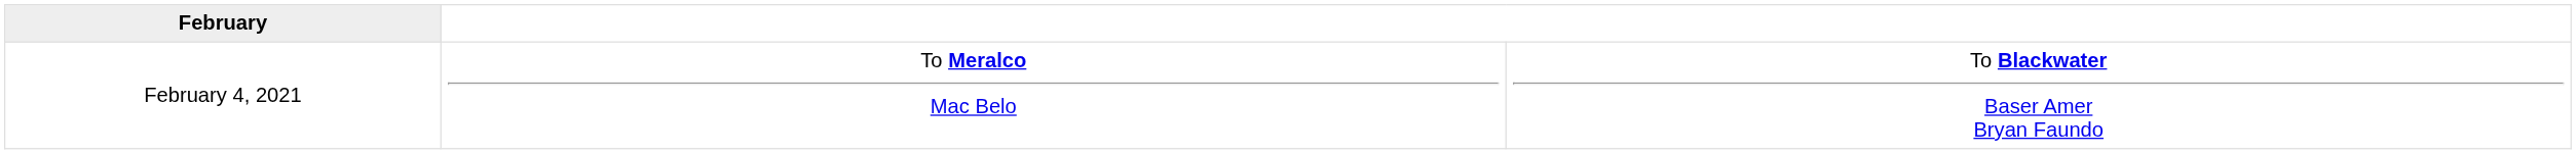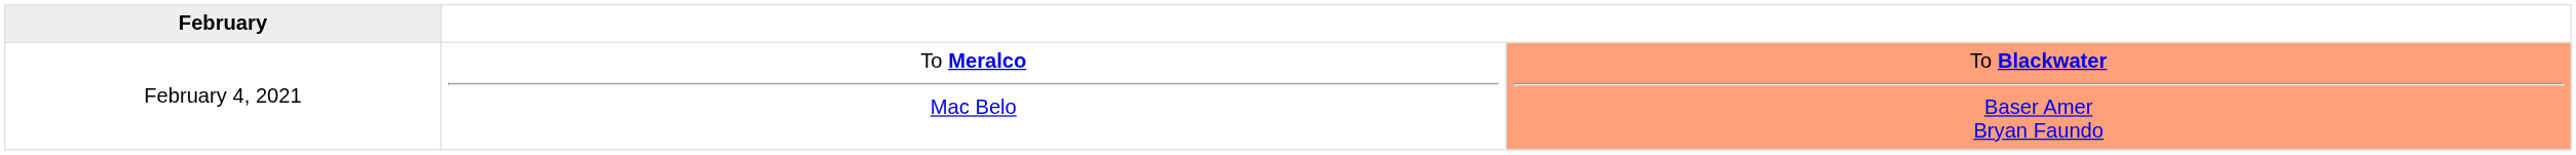February 4, 2021 | column 3: no background -> lightsalmon background
